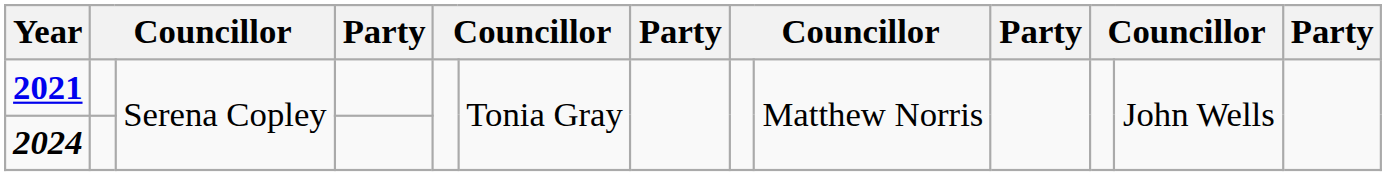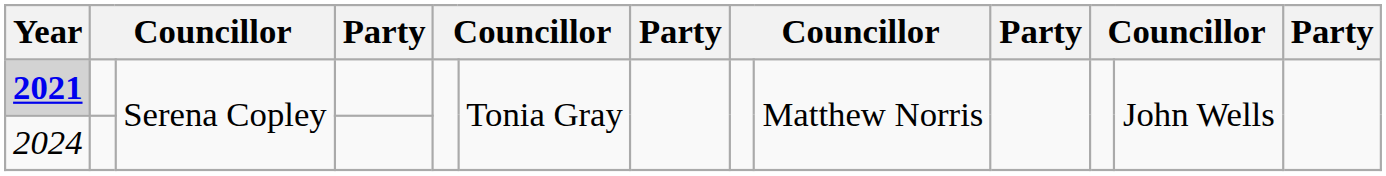2021 | Year: no background -> lightgrey background
2024 | Year: bold -> normal
